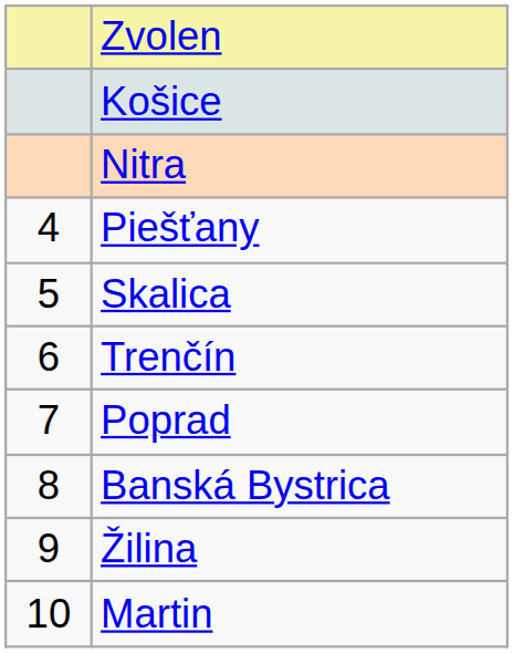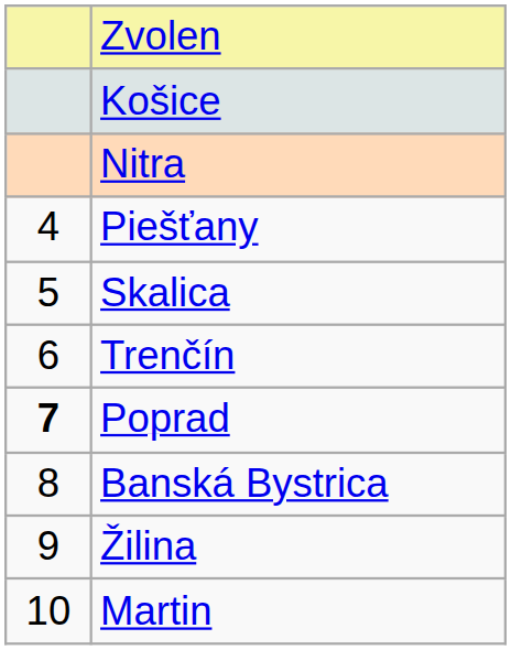Poprad | column 1: normal -> bold
